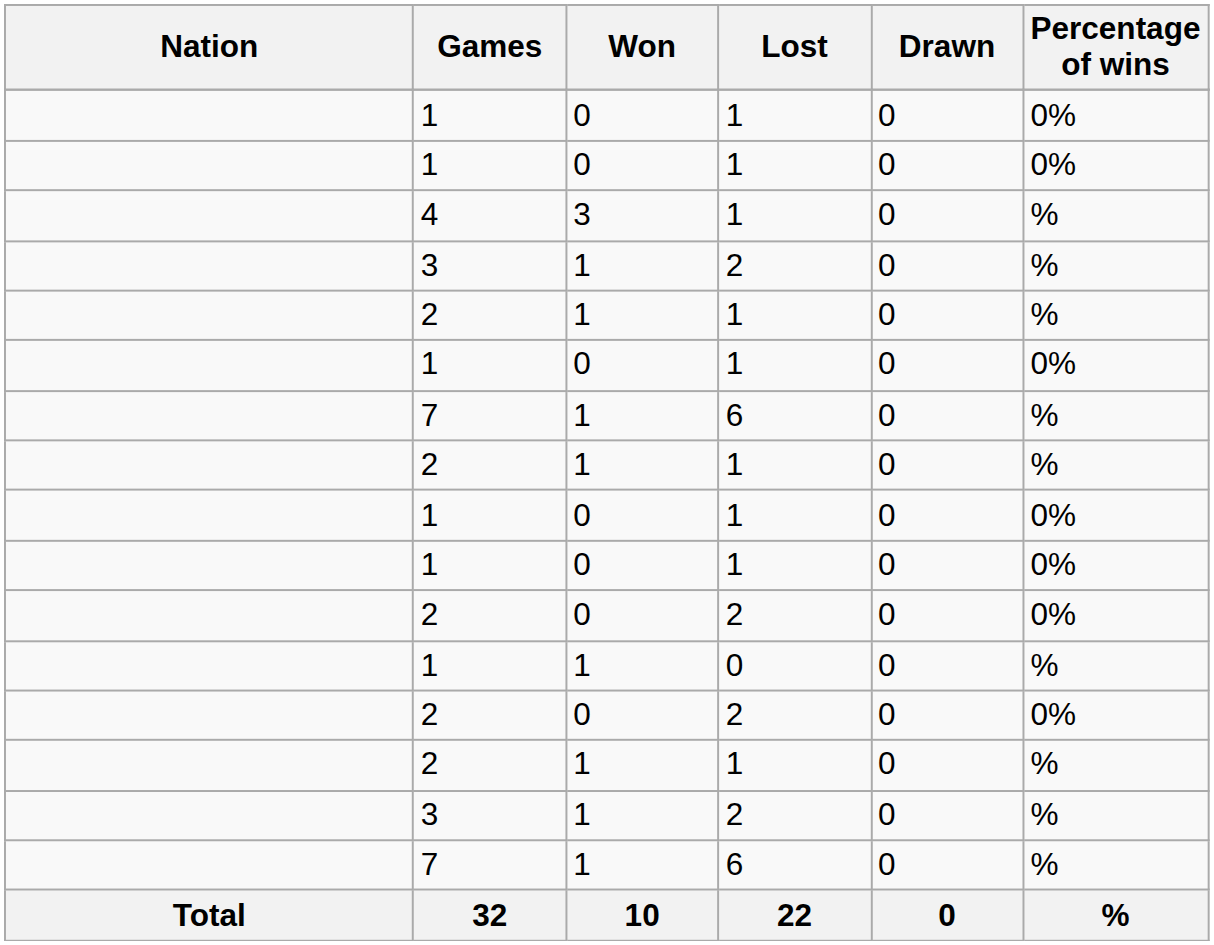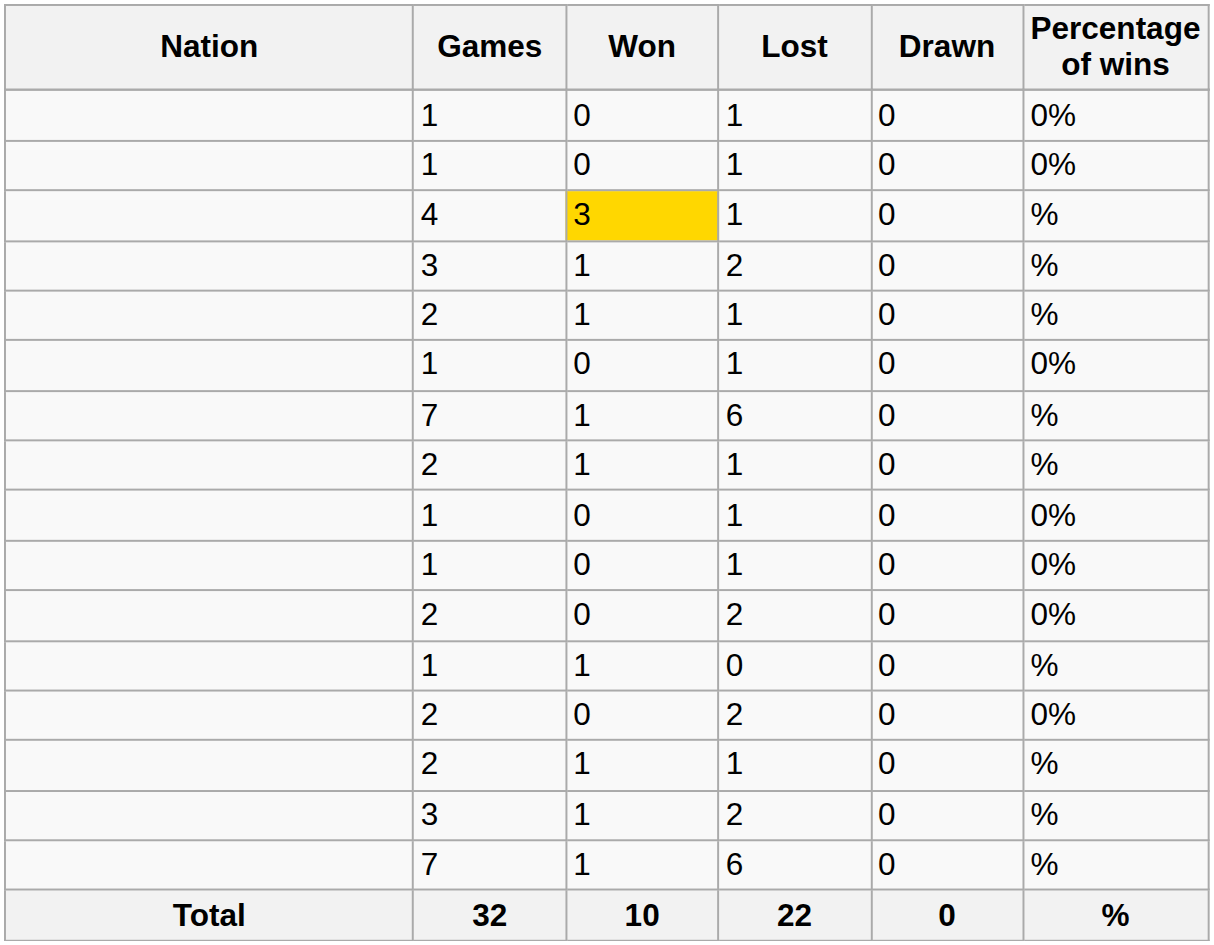4 | Won: no background -> gold background
